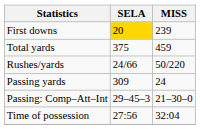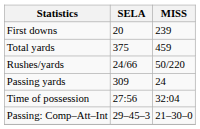First downs | SELA: gold background -> no background
rows swapped: Passing: Comp–Att–Int <-> Time of possession
